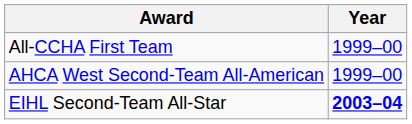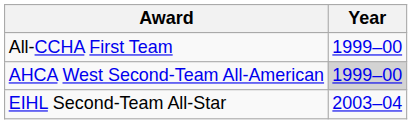row 3 | Year: no background -> lightgrey background
row 4 | Year: bold -> normal
